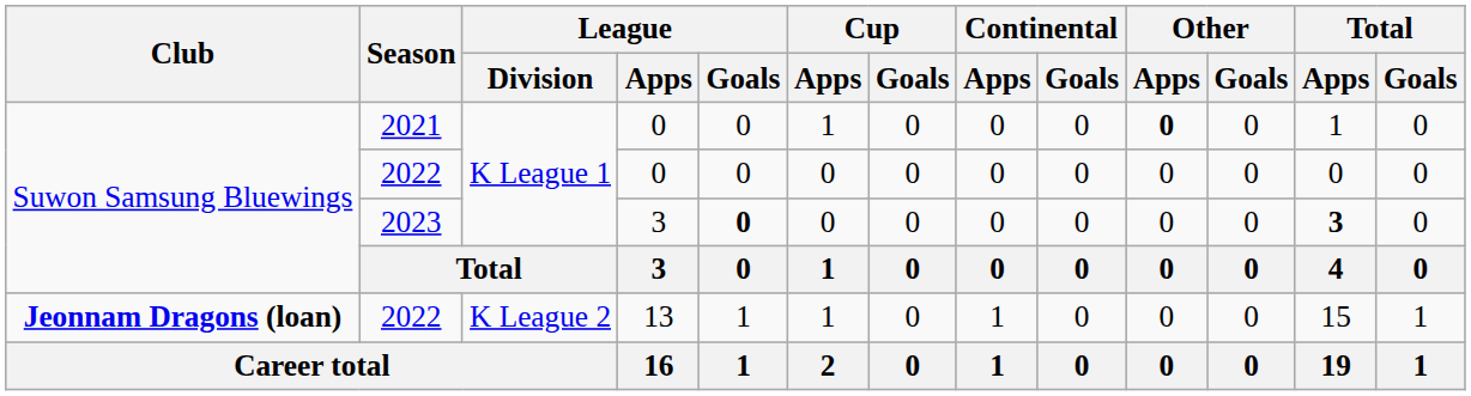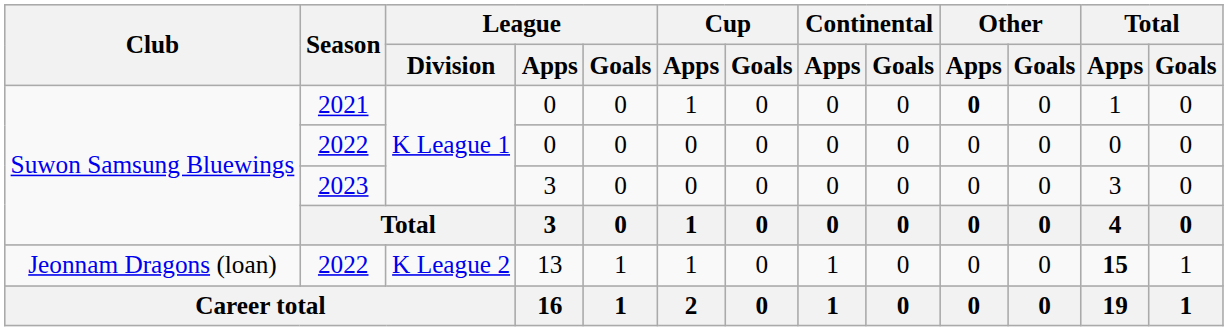2023 | League / Goals: bold -> normal
2023 | Total / Apps: bold -> normal
2022 / 13 | Club: bold -> normal
2022 / 13 | Total / Apps: normal -> bold
